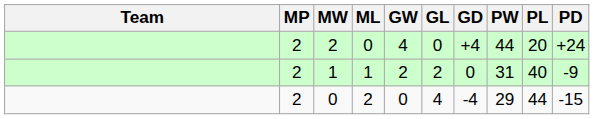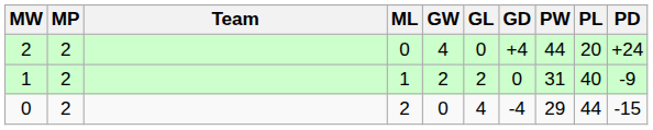columns swapped: Team <-> MW
